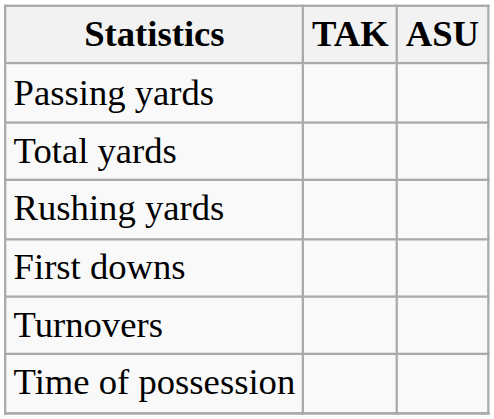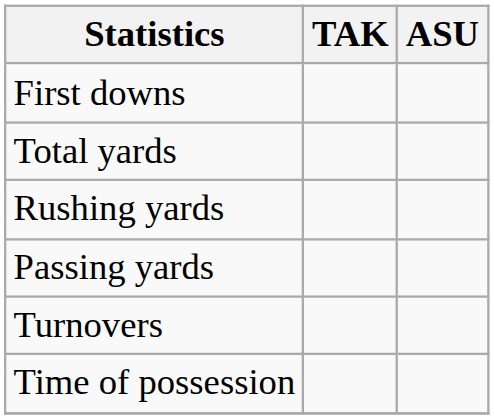rows swapped: First downs <-> Passing yards
